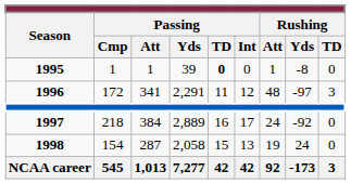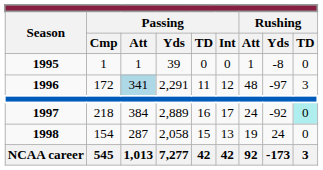1995 | column 5: bold -> normal
1996 | column 3: no background -> lightblue background
1997 | column 9: no background -> paleturquoise background
